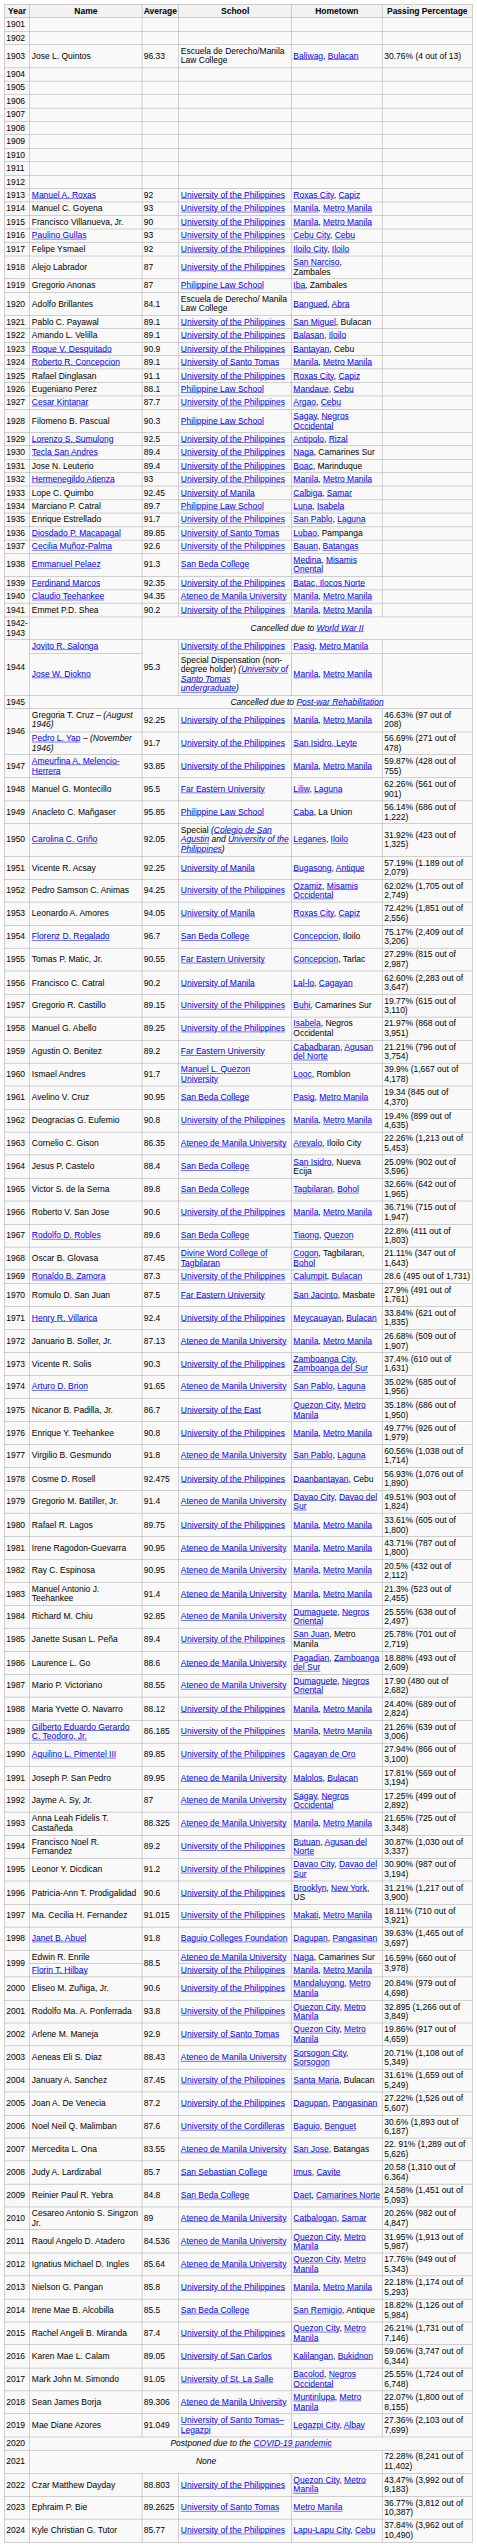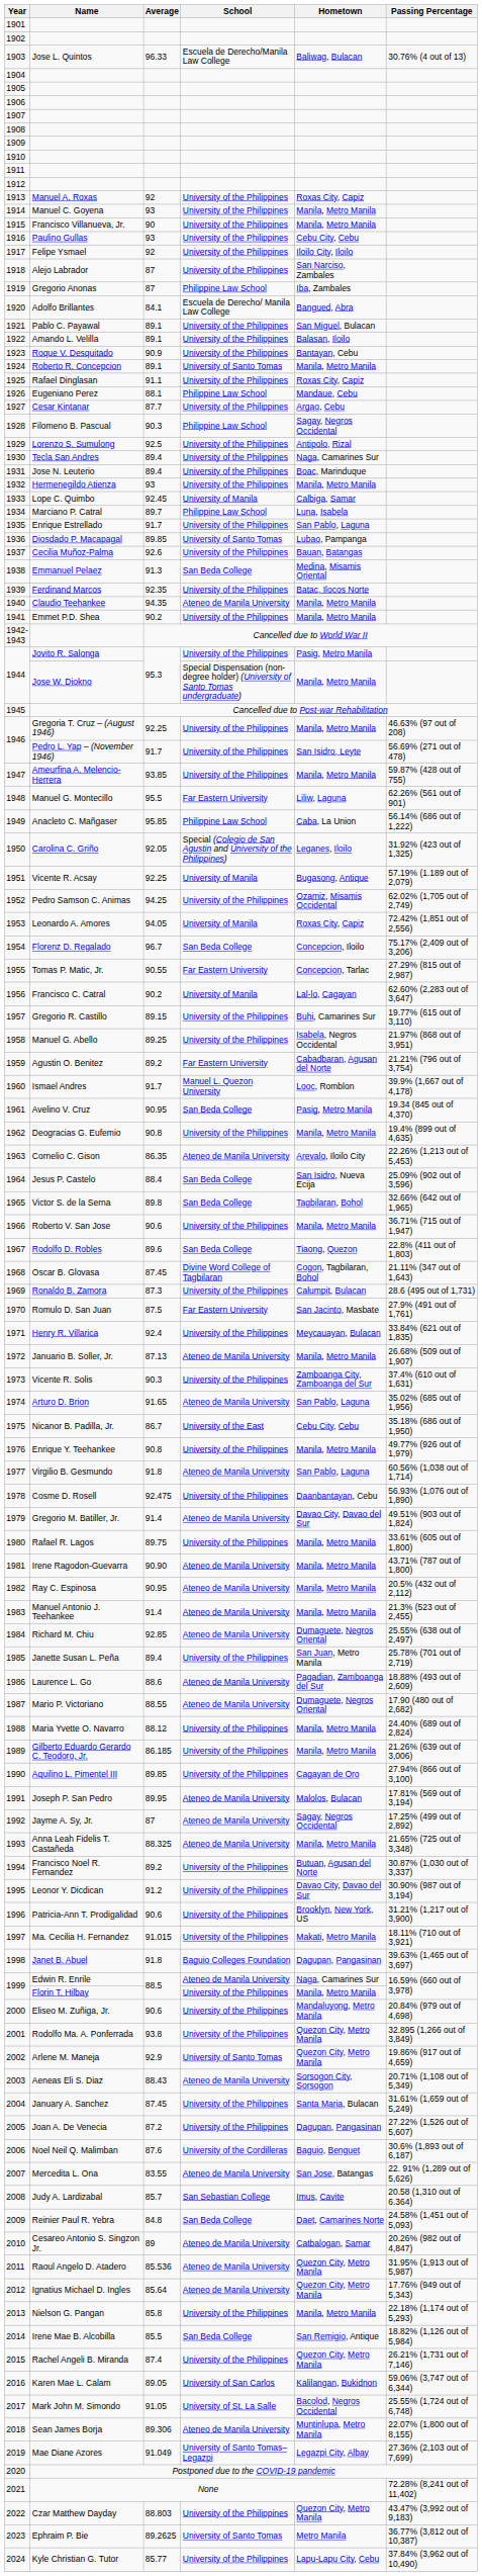Nicanor B. Padilla, Jr. | Hometown: Quezon City, Metro Manila -> Cebu City, Cebu
Irene Ragodon-Guevarra | Average: 90.95 -> 90.90
Raoul Angelo D. Atadero | Average: 84.536 -> 85.536
